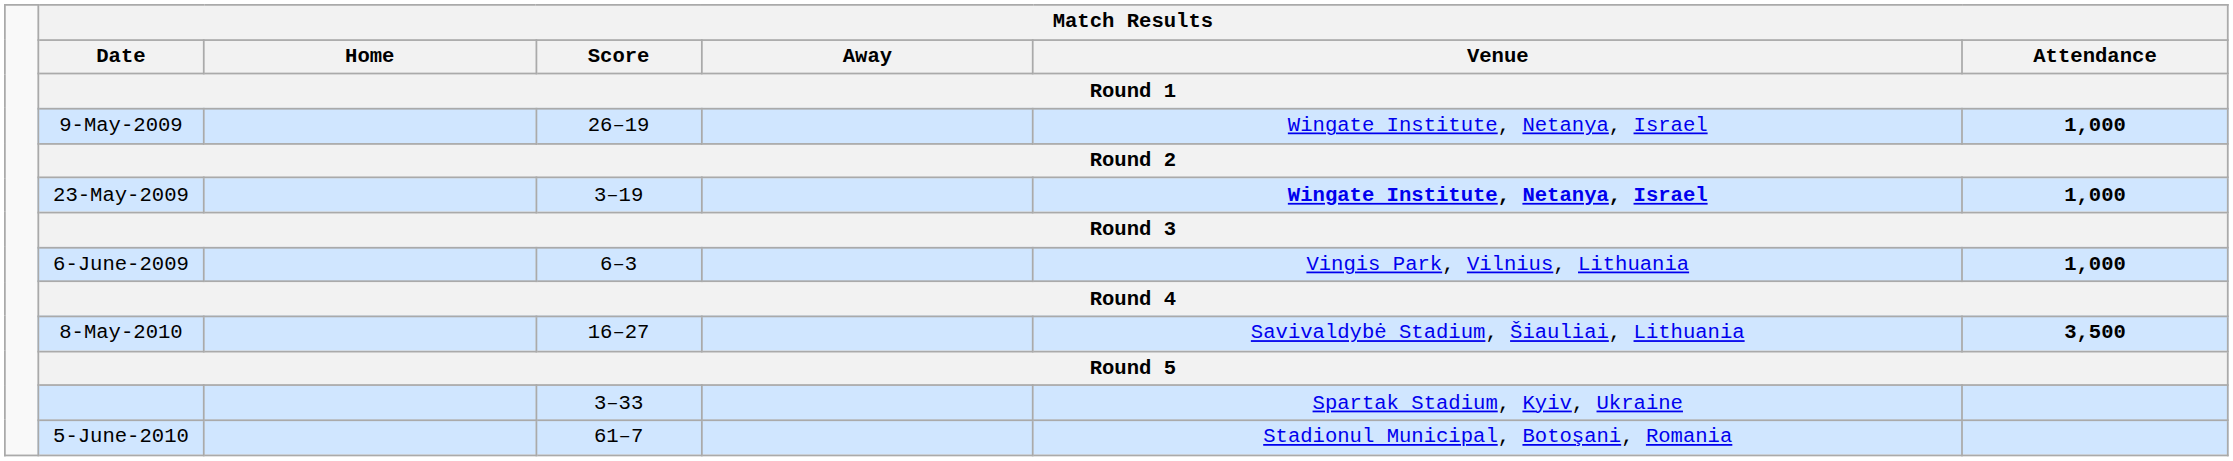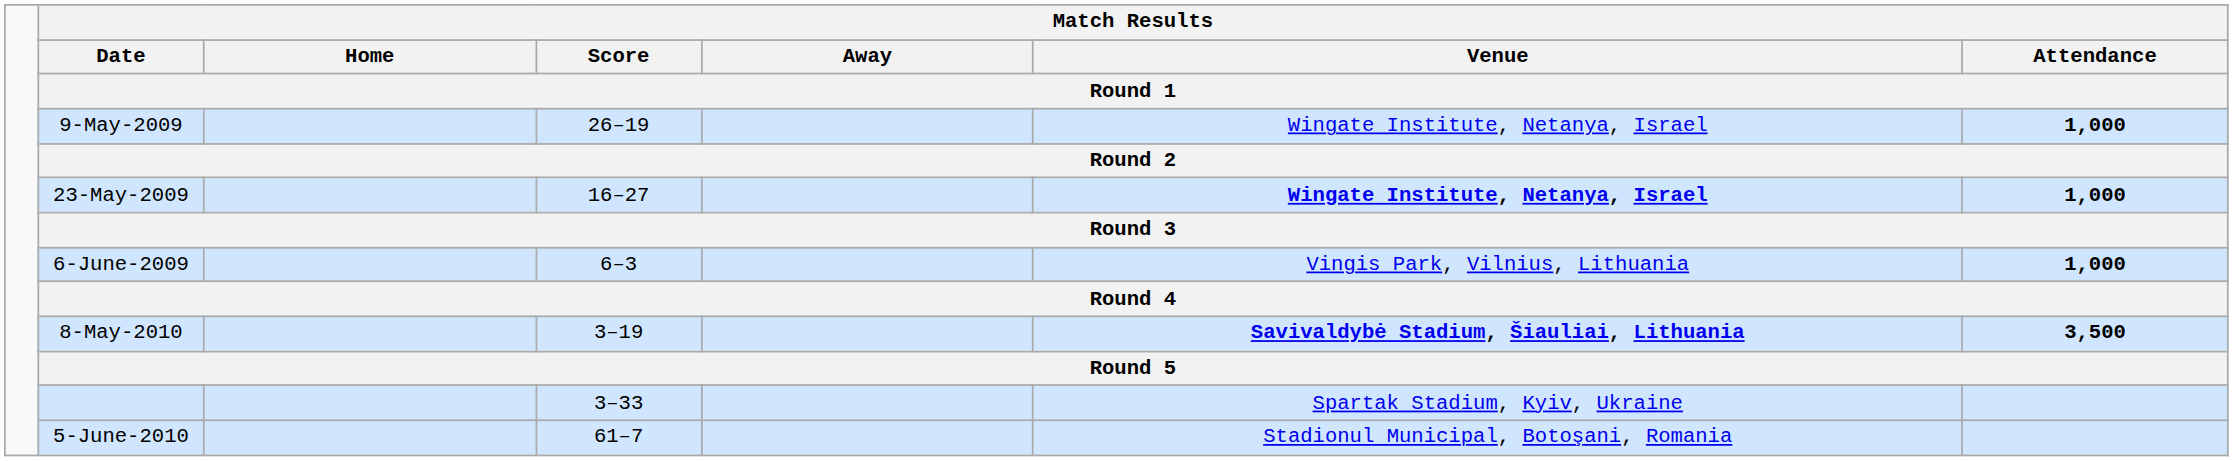23-May-2009 | Match Results / Score / Round 1: 3–19 -> 16–27
8-May-2010 | Match Results / Score / Round 1: 16–27 -> 3–19
8-May-2010 | Match Results / Venue / Round 1: normal -> bold
